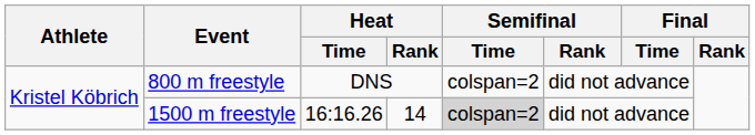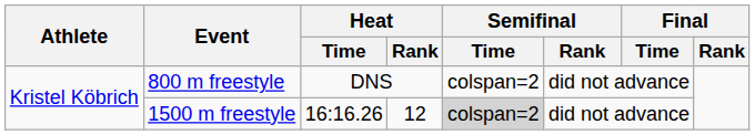1500 m freestyle | Heat / Rank: 14 -> 12
